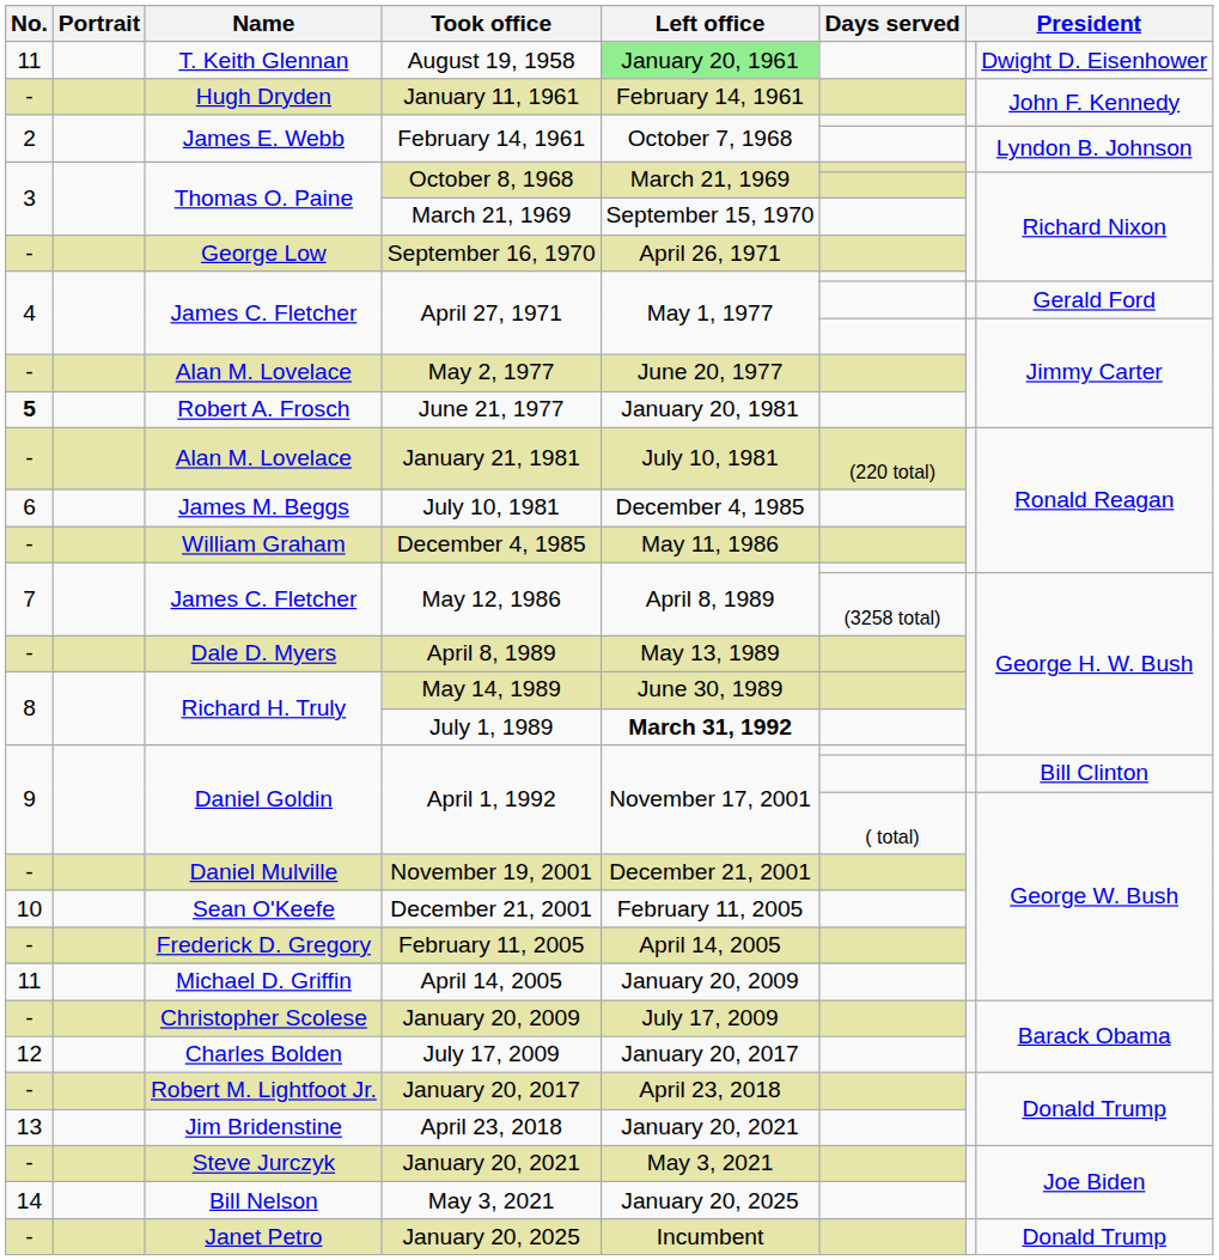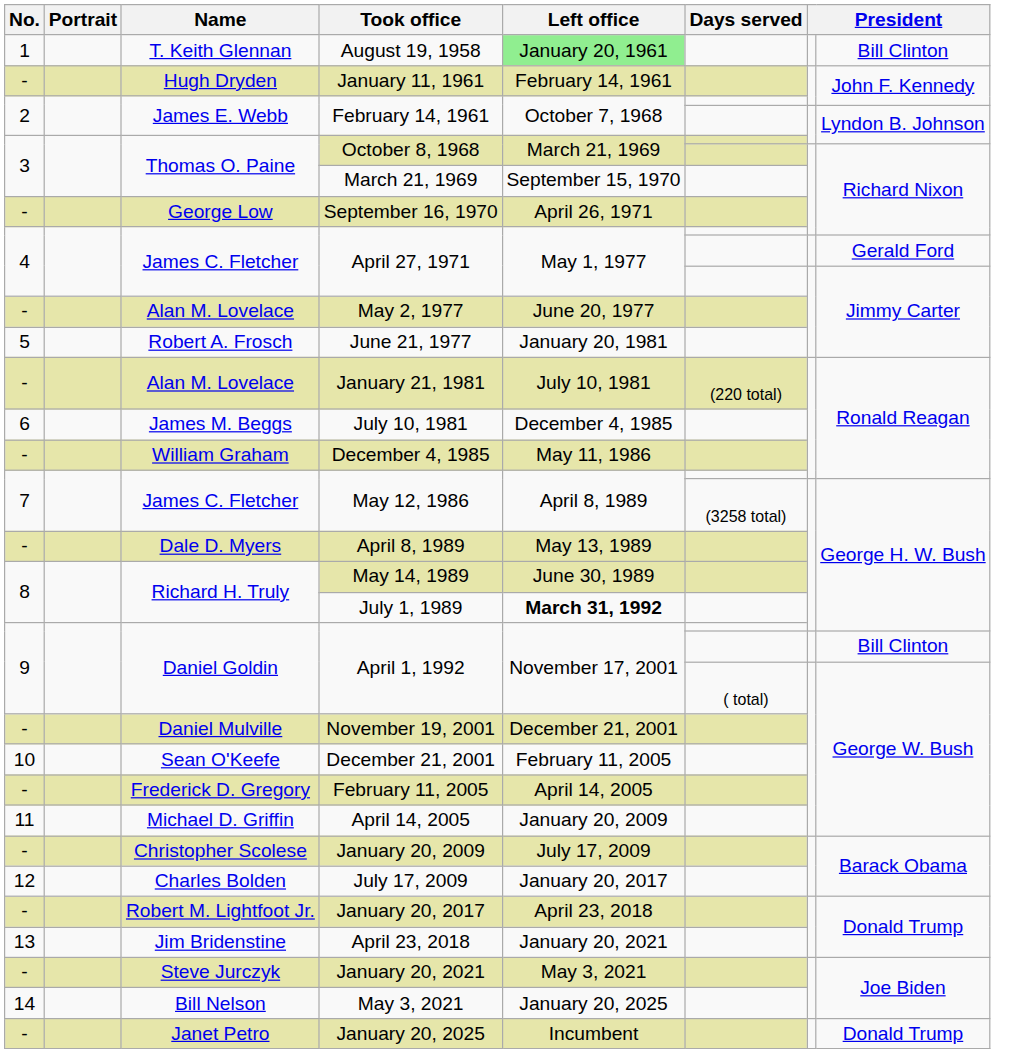August 19, 1958 | No.: 11 -> 1
August 19, 1958 | column 8: Dwight D. Eisenhower -> Bill Clinton
June 21, 1977 | No.: bold -> normal
